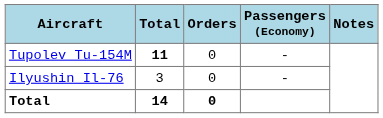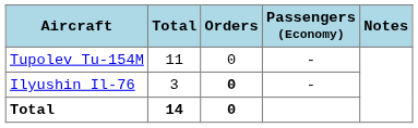Tupolev Tu-154M | Total: bold -> normal
Ilyushin Il-76 | Orders: normal -> bold
